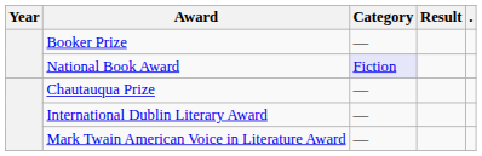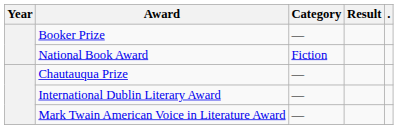National Book Award | Category: lavender background -> no background
